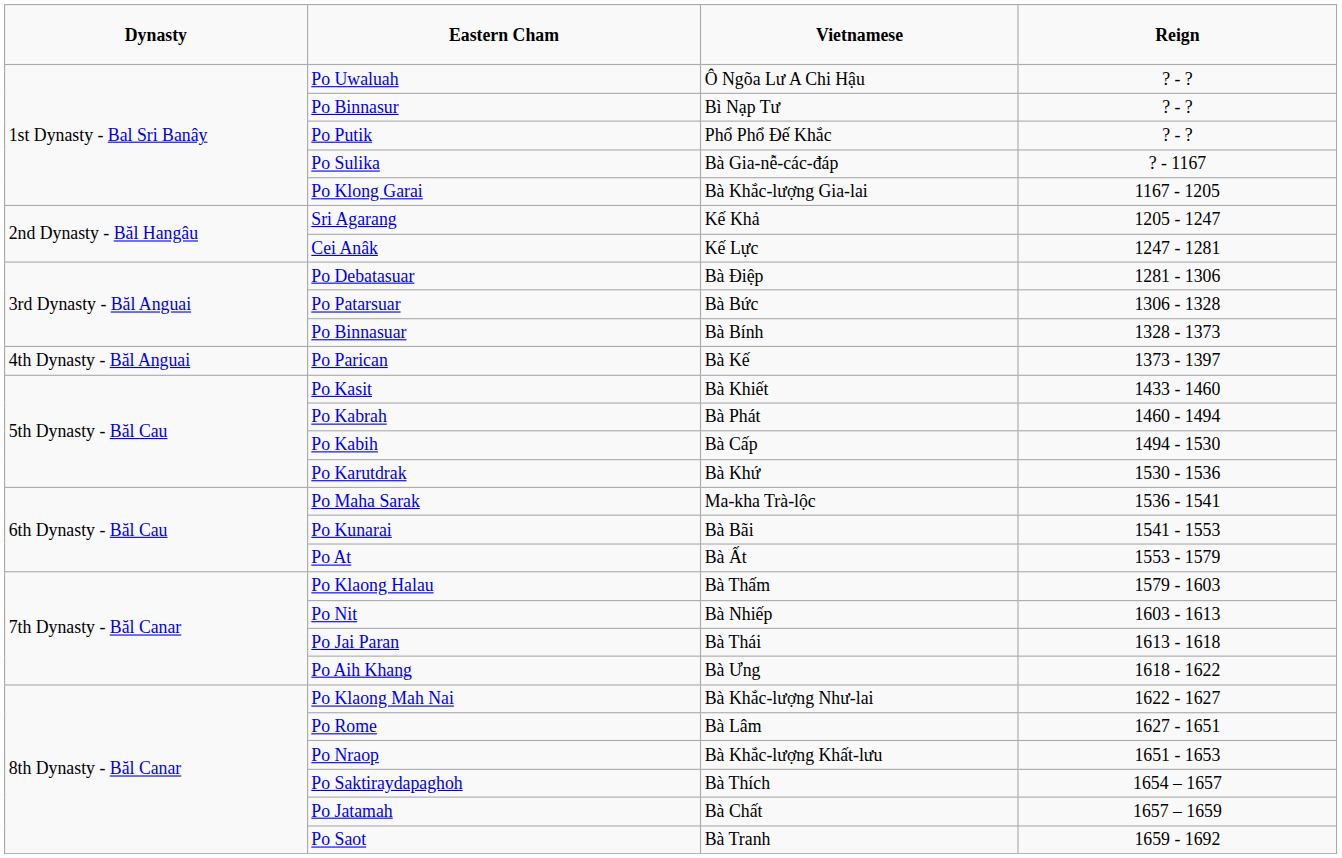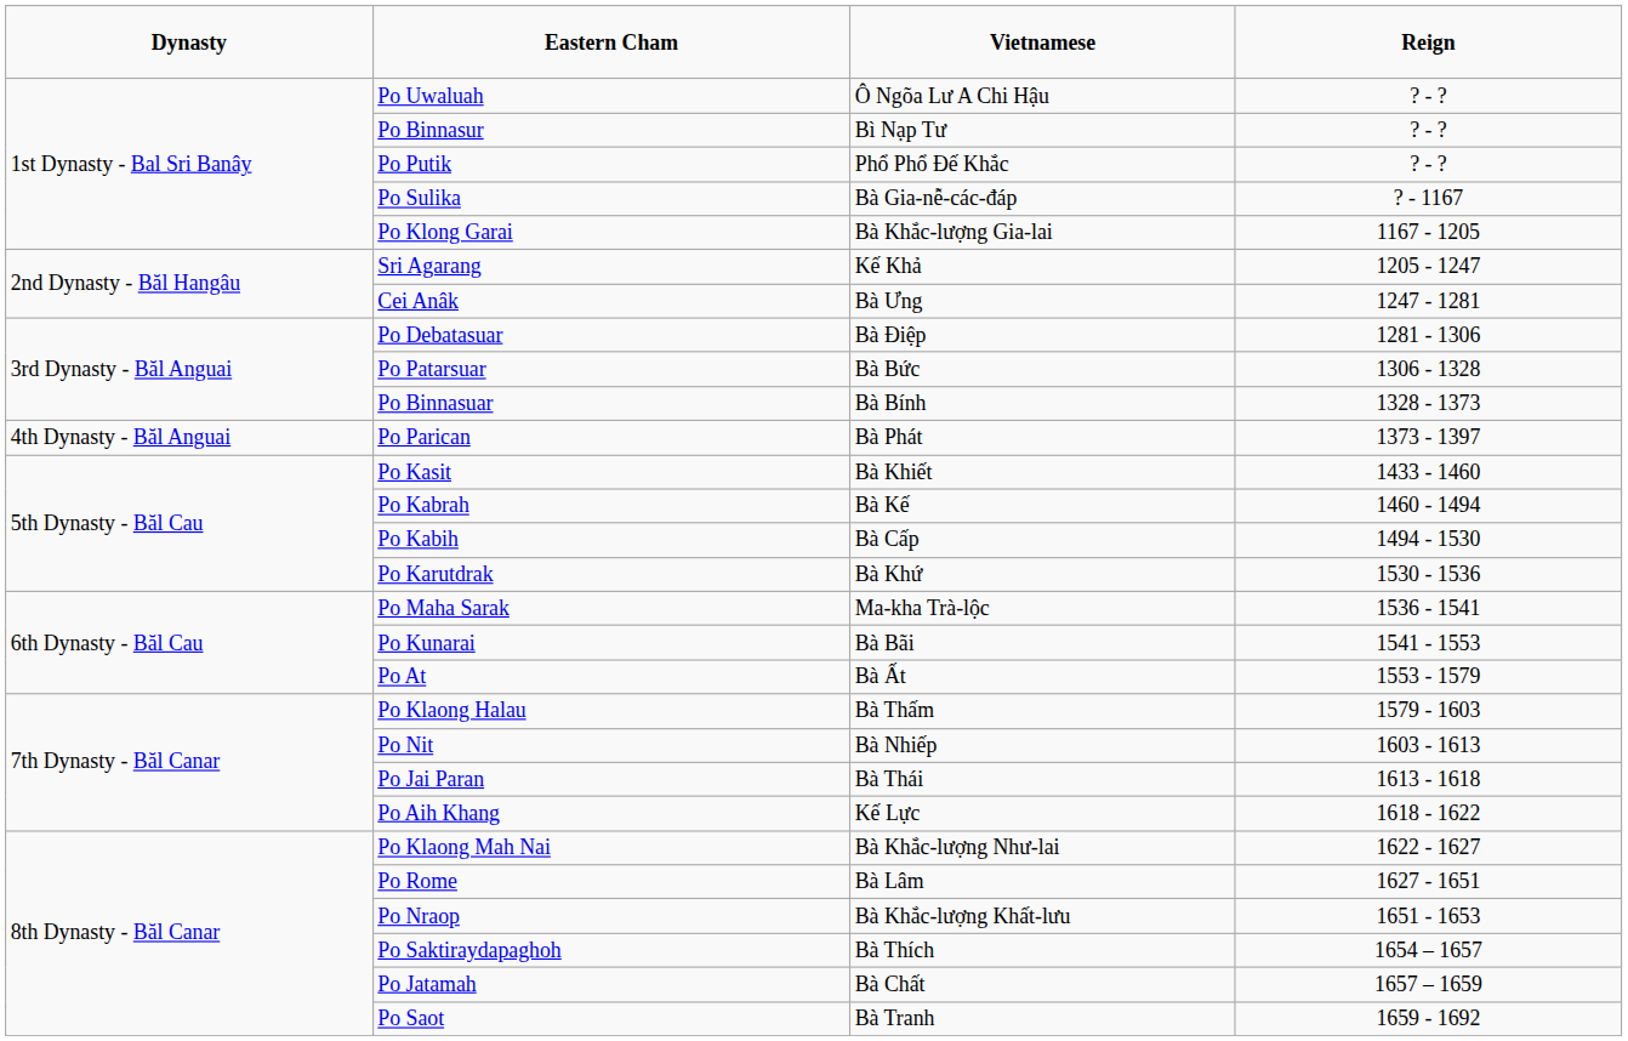Cei Anâk | column 3: Kế Lực -> Bà Ưng
Po Parican | column 3: Bà Kế -> Bà Phát
Po Kabrah | column 3: Bà Phát -> Bà Kế
Po Aih Khang | column 3: Bà Ưng -> Kế Lực
